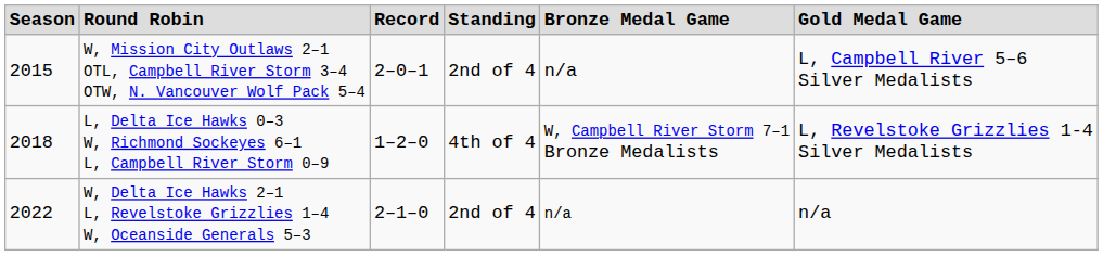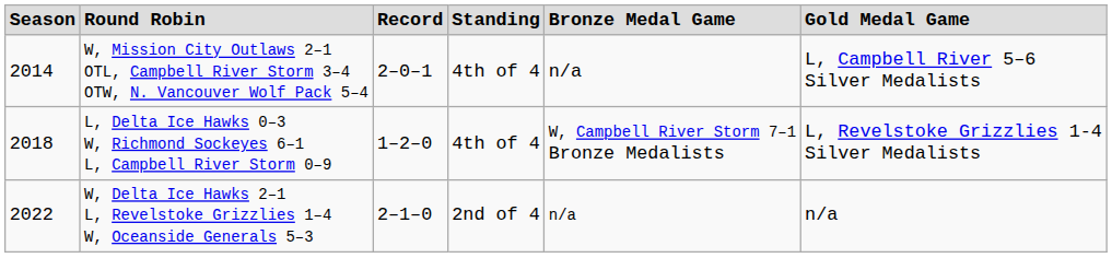row 2 | column 1: 2015 -> 2014
row 2 | column 4: 2nd of 4 -> 4th of 4
